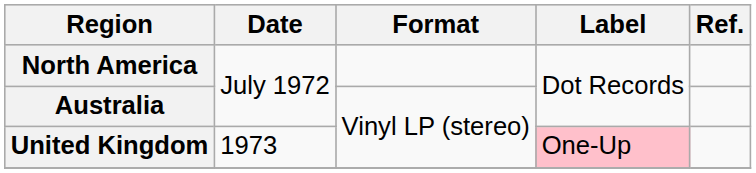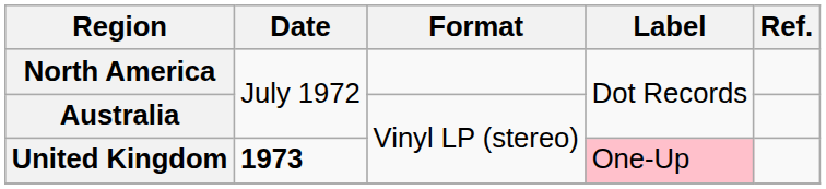United Kingdom | Date: normal -> bold
